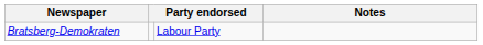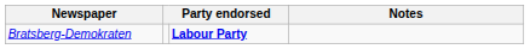Bratsberg-Demokraten | column 3: normal -> bold
